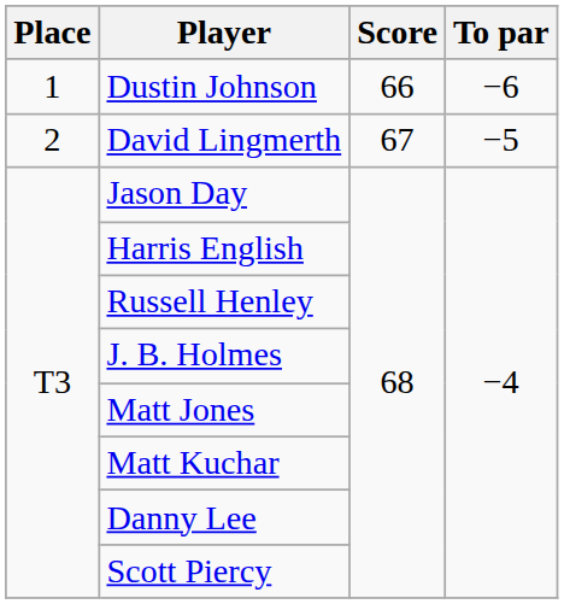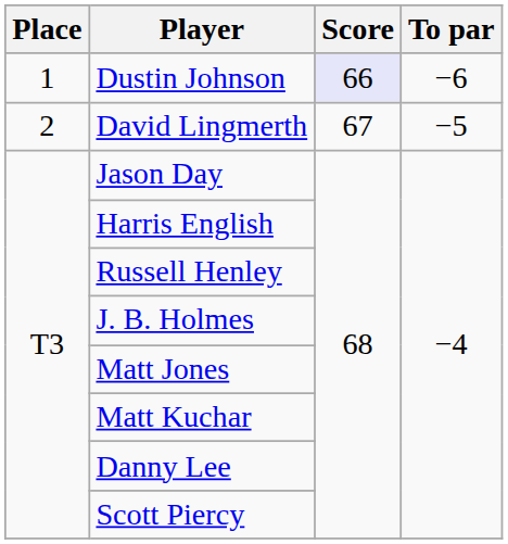Dustin Johnson | Score: no background -> lavender background
